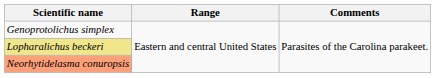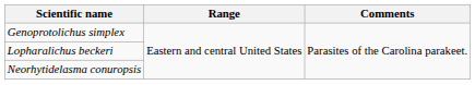Lopharalichus beckeri | Scientific name: khaki background -> no background
Neorhytidelasma conuropsis | Scientific name: lightsalmon background -> no background
